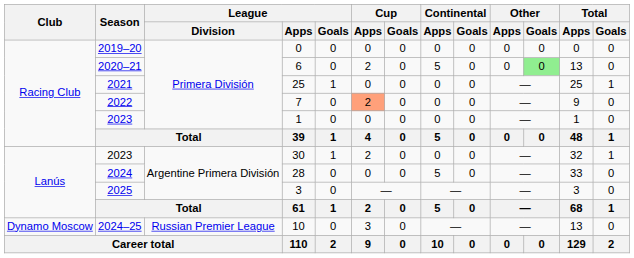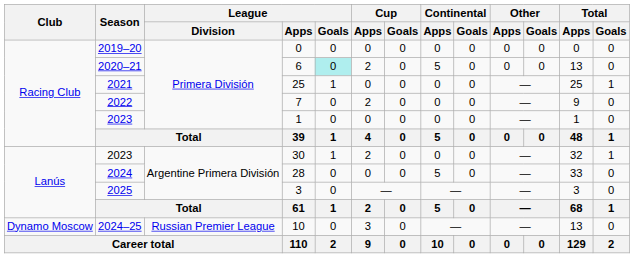6 | League / Goals: no background -> paleturquoise background
6 | Other / Goals: lightgreen background -> no background
7 | Cup / Apps: lightsalmon background -> no background
